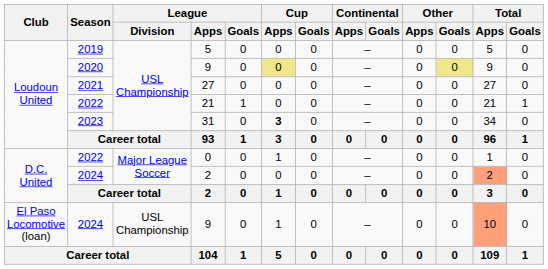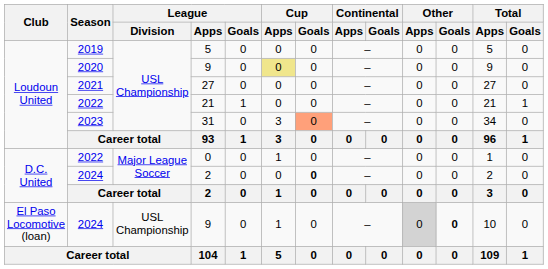2020 / 9 | Other / Goals: khaki background -> no background
31 | Cup / Apps: bold -> normal
31 | Cup / Goals: no background -> lightsalmon background
2024 / 2 | Cup / Goals: normal -> bold
2024 / 2 | Total / Apps: lightsalmon background -> no background
2024 / 9 | Other / Apps: no background -> lightgrey background
2024 / 9 | Other / Goals: normal -> bold
2024 / 9 | Total / Apps: lightsalmon background -> no background
